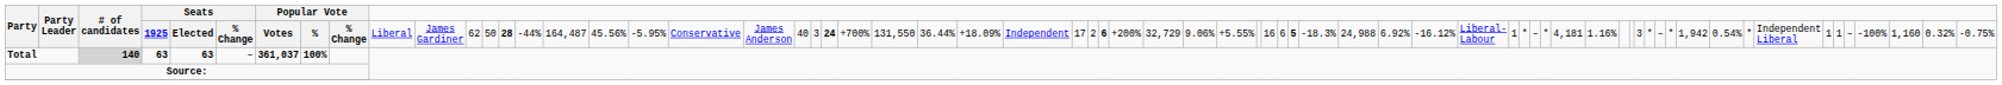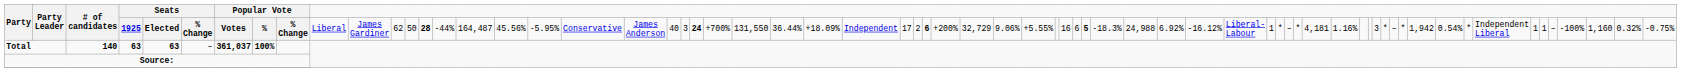Total | # of candidates: lightgrey background -> no background
